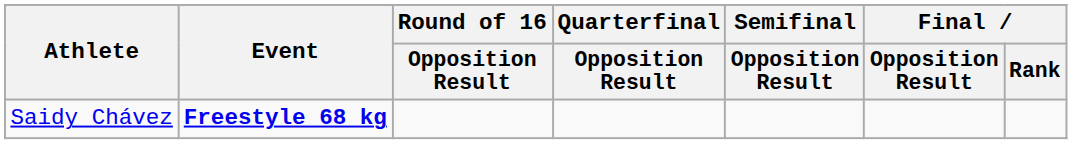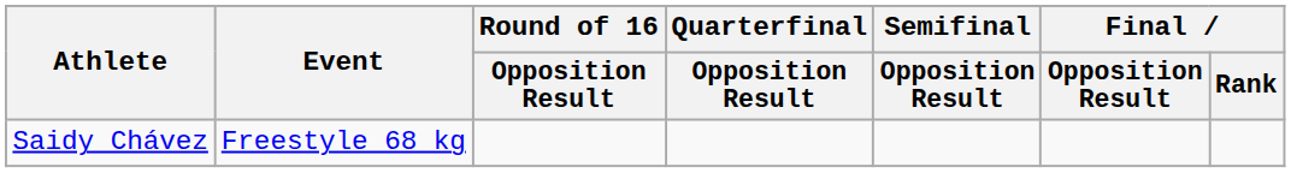Saidy Chávez | Event: bold -> normal
